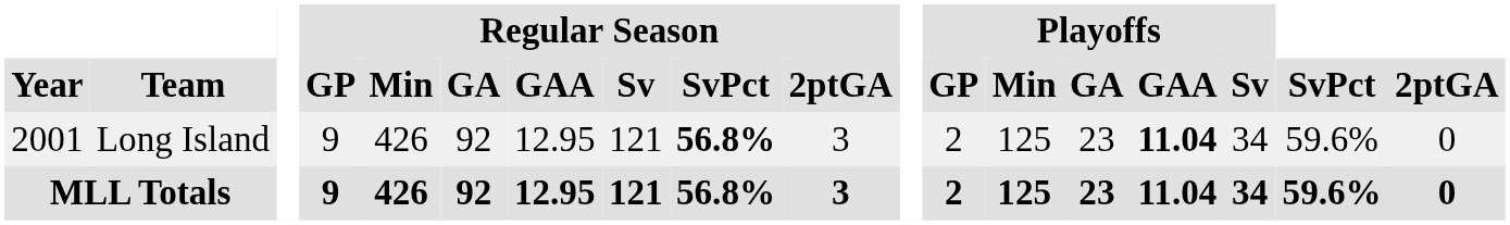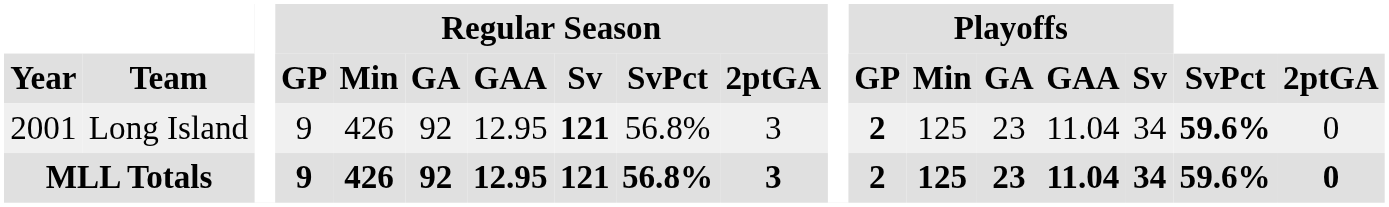Long Island | Regular Season / Sv: normal -> bold
Long Island | Regular Season / SvPct: bold -> normal
Long Island | Playoffs / GP: normal -> bold
Long Island | Playoffs / GAA: bold -> normal
Long Island | SvPct: normal -> bold
